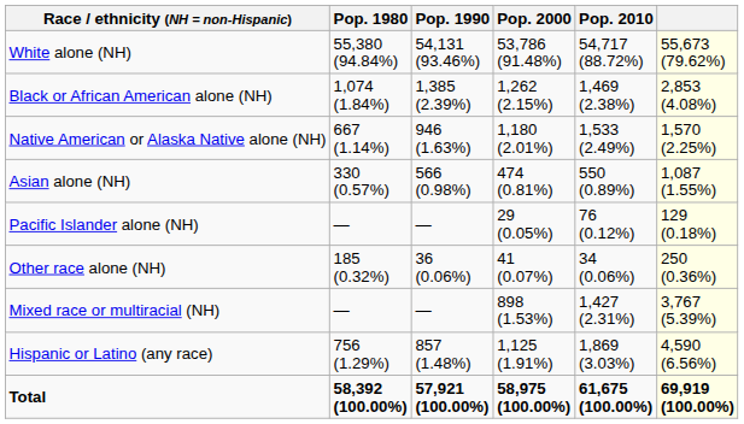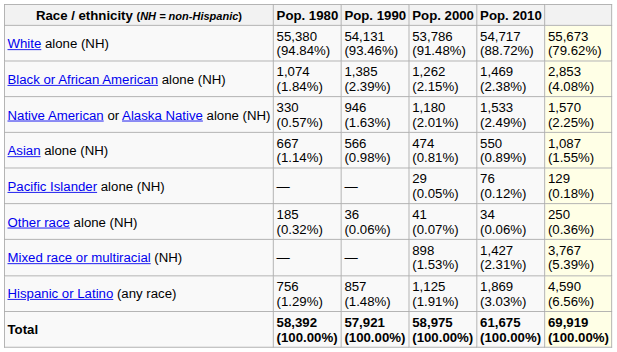Native American or Alaska Native alone (NH) | Pop. 1980: 667 (1.14%) -> 330 (0.57%)
Asian alone (NH) | Pop. 1980: 330 (0.57%) -> 667 (1.14%)
